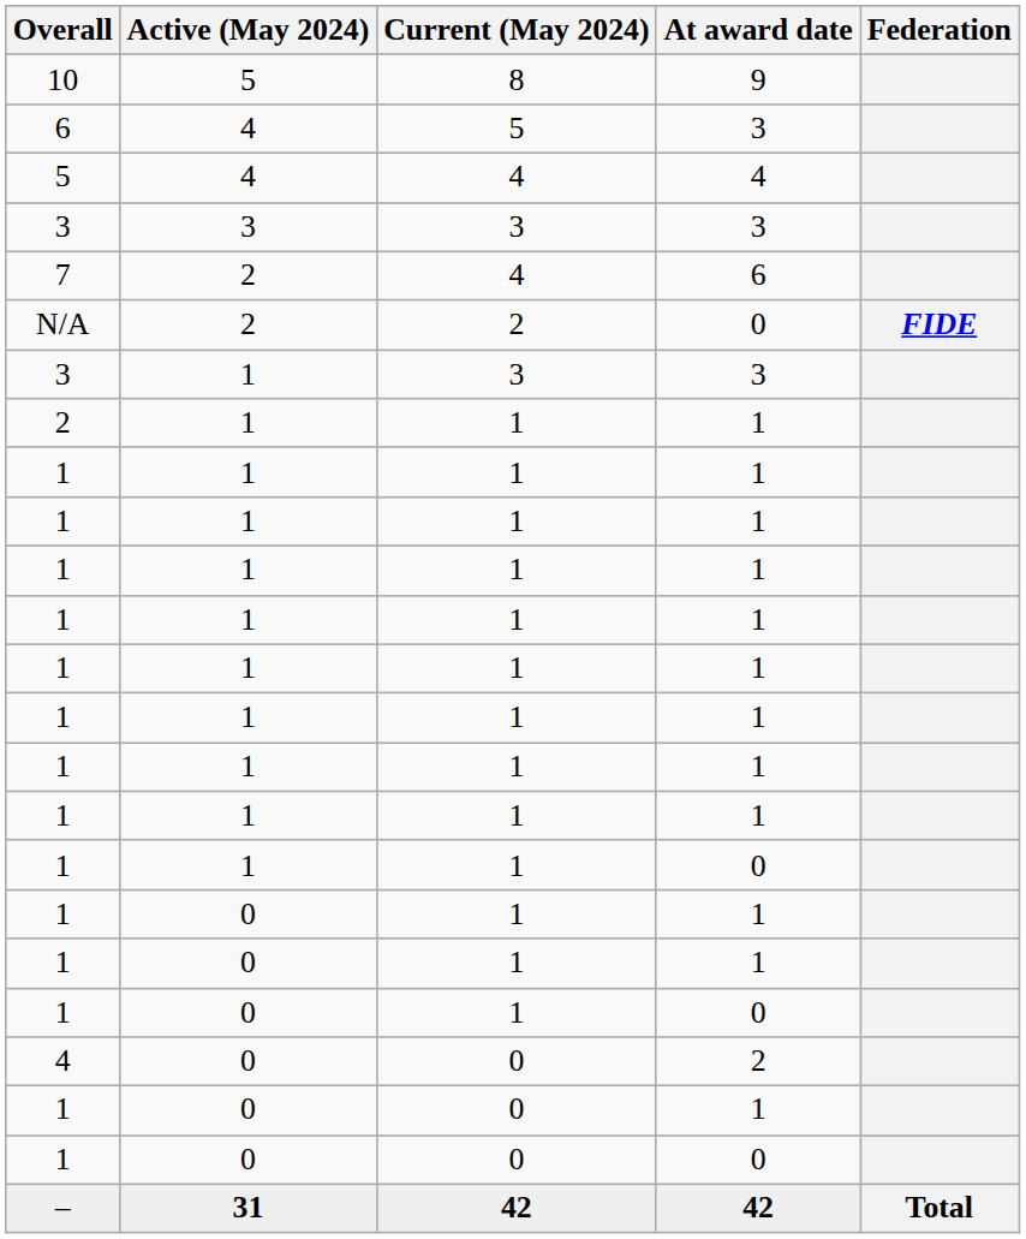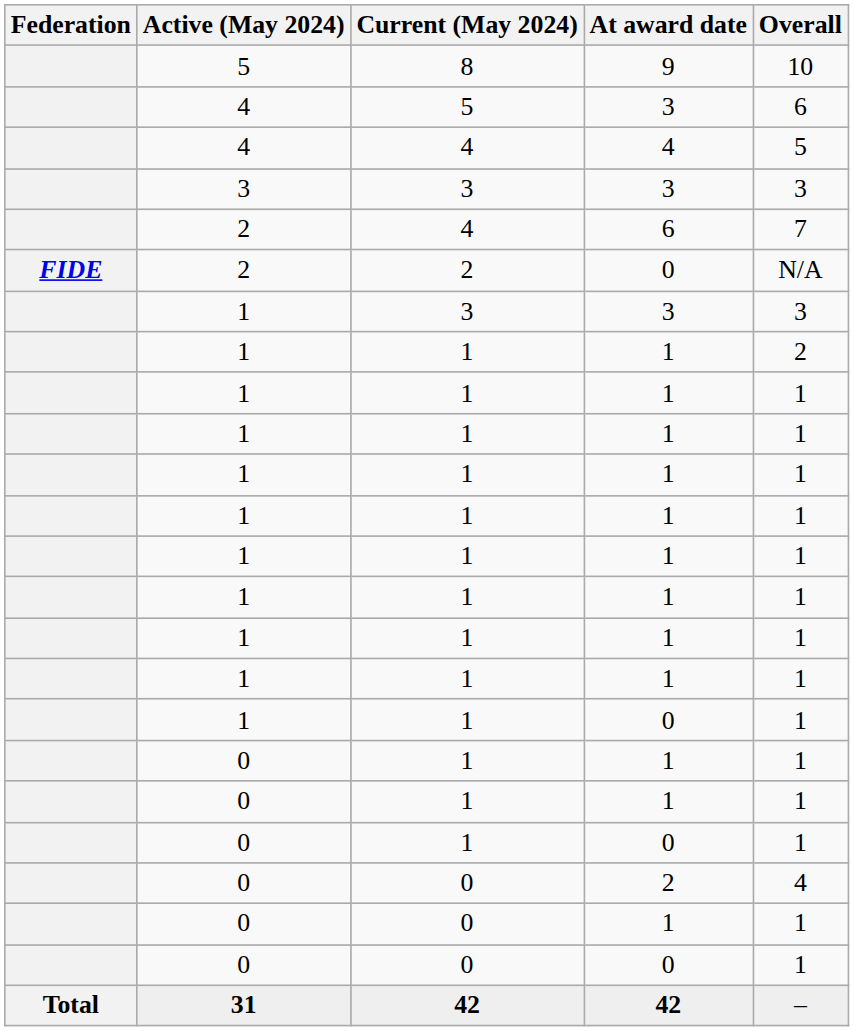columns swapped: Federation <-> Overall
